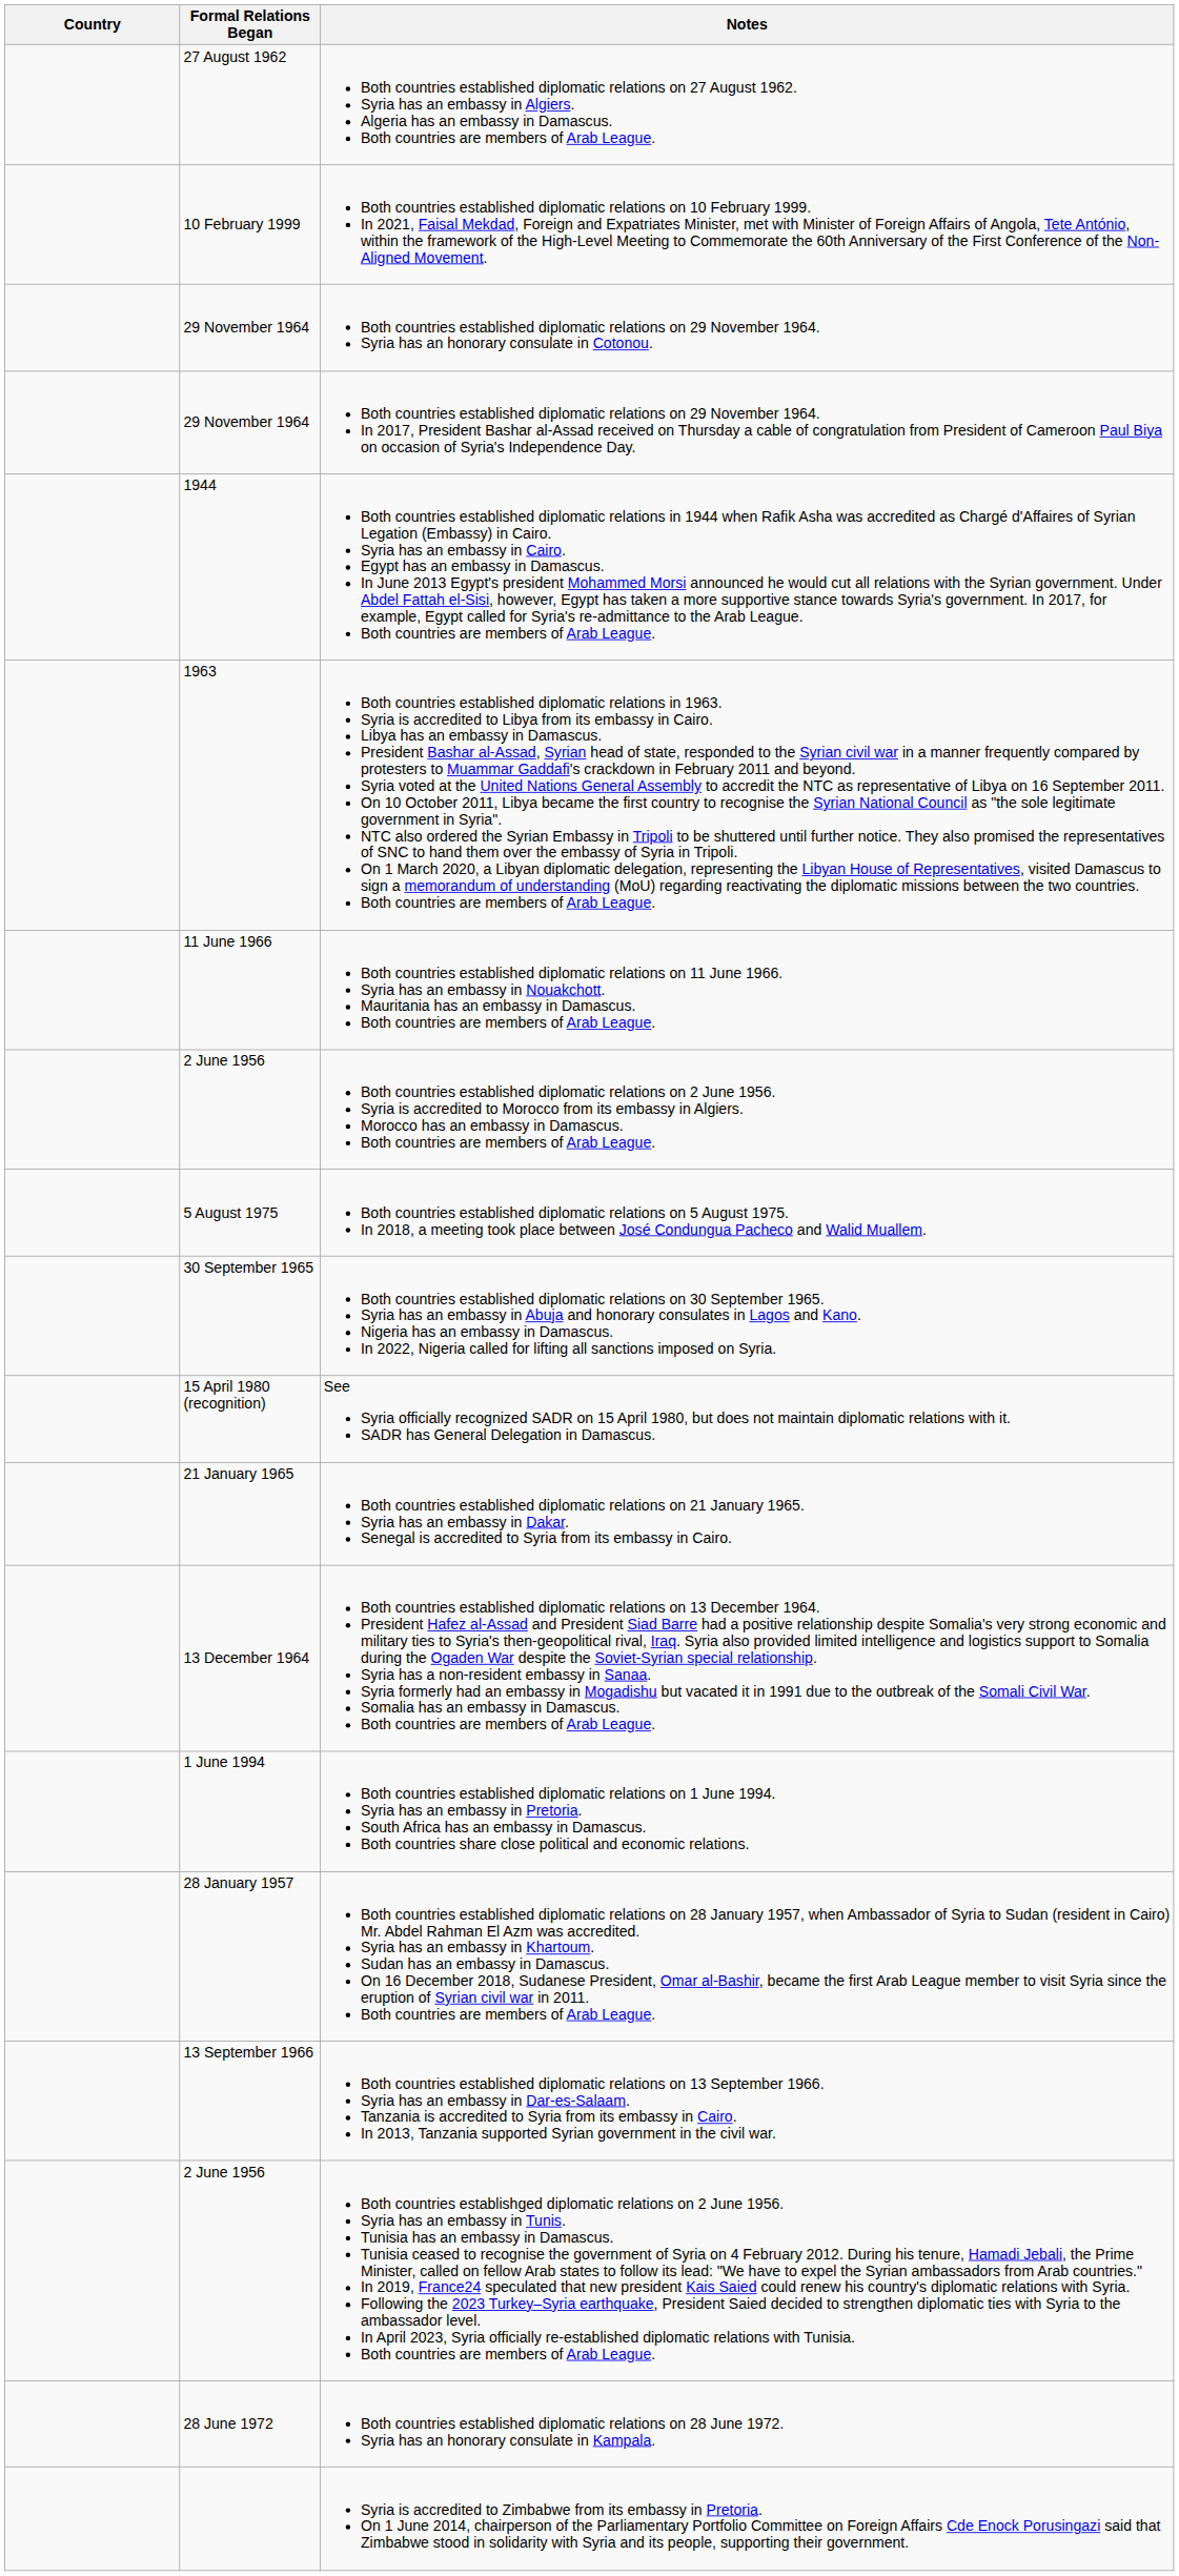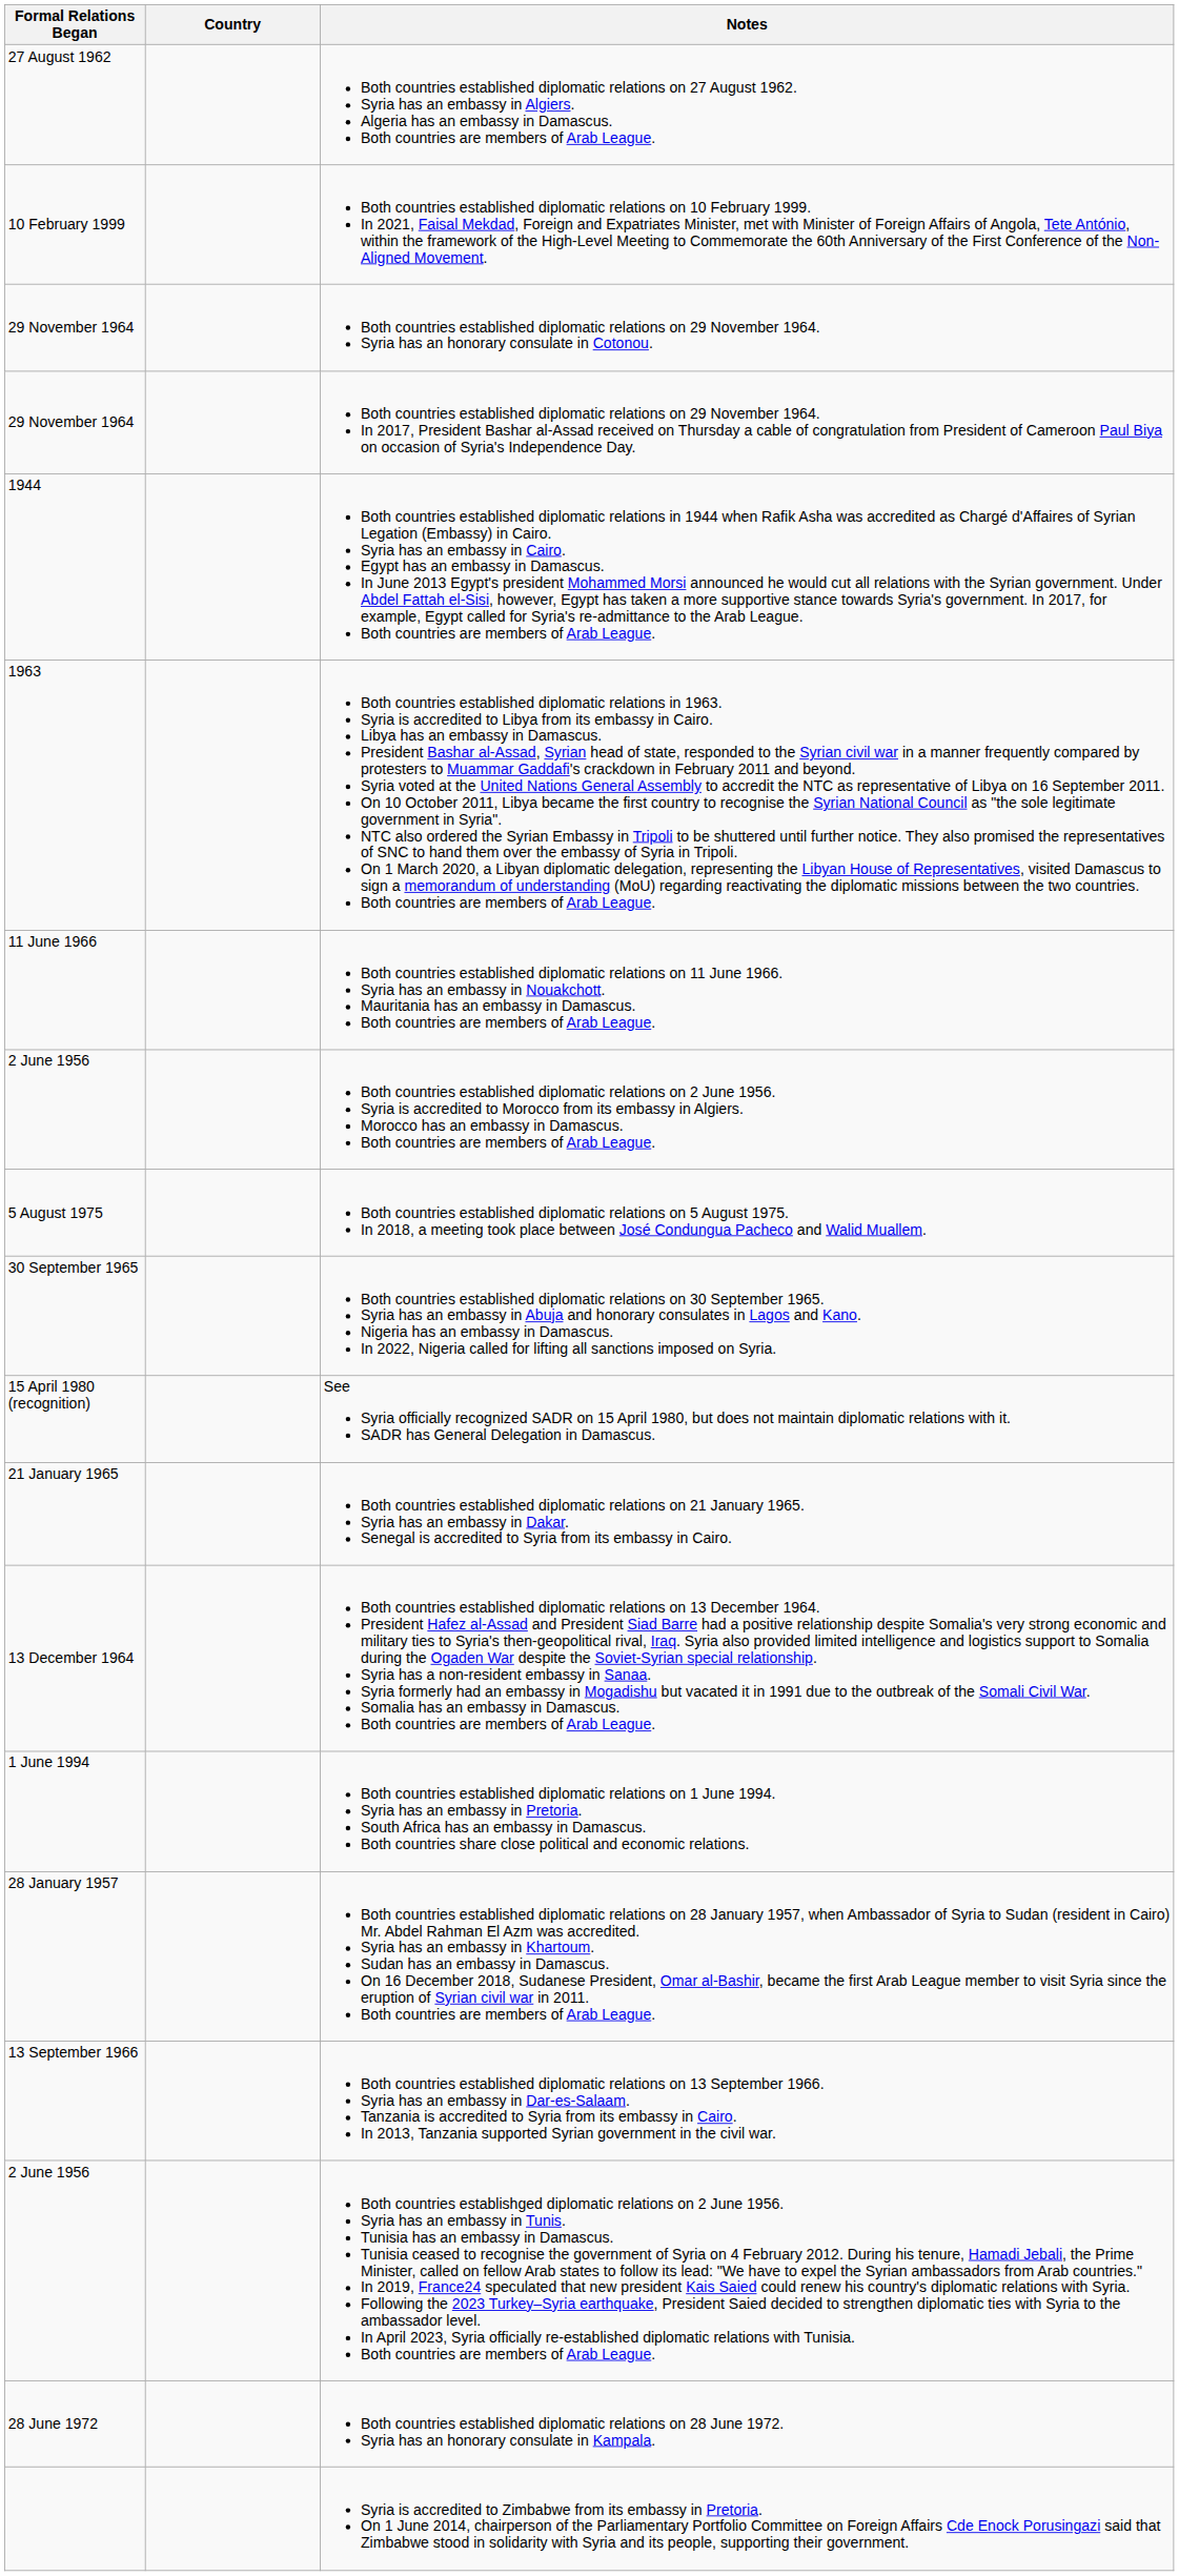columns swapped: Country <-> Formal Relations Began
